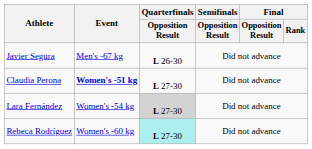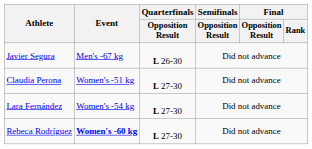Claudia Perona | Event: bold -> normal
Lara Fernández | Quarterfinals / Opposition Result: lightgrey background -> no background
Rebeca Rodríguez | Event: normal -> bold
Rebeca Rodríguez | Quarterfinals / Opposition Result: paleturquoise background -> no background
